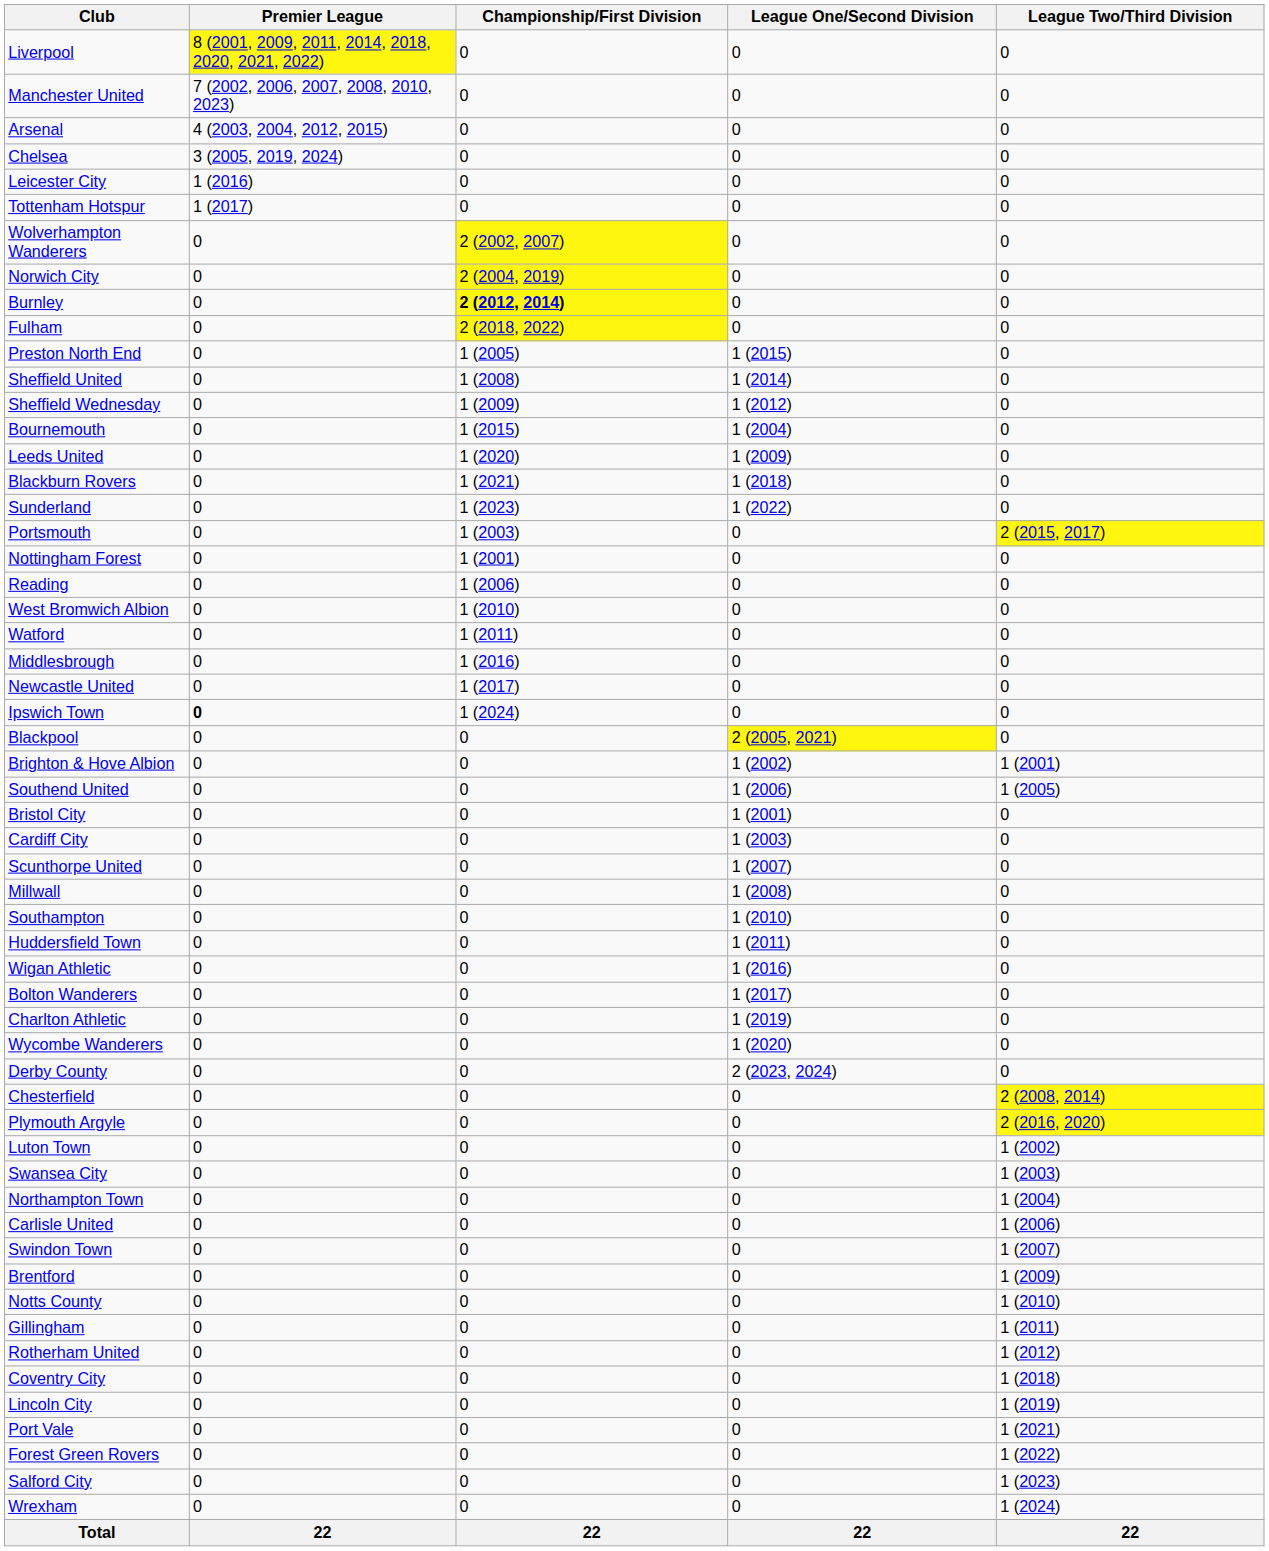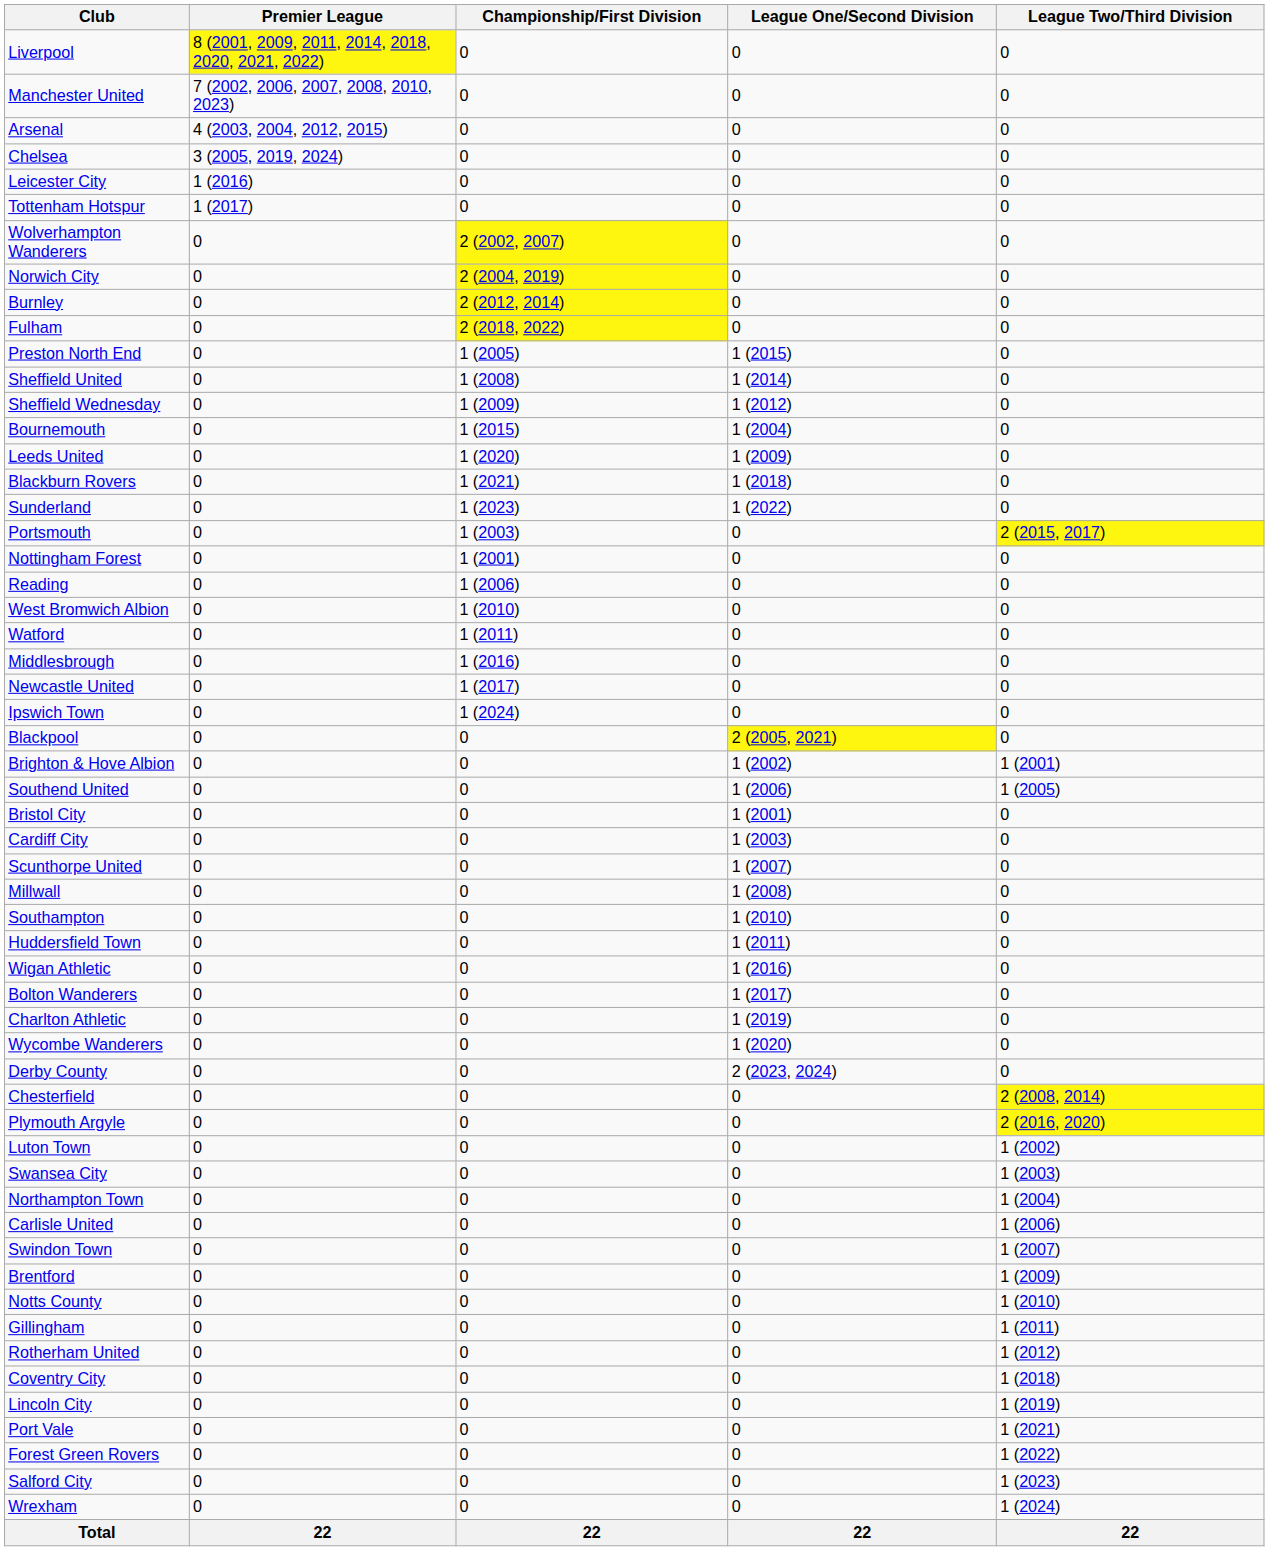Burnley | Championship/First Division: bold -> normal
Ipswich Town | Premier League: bold -> normal
